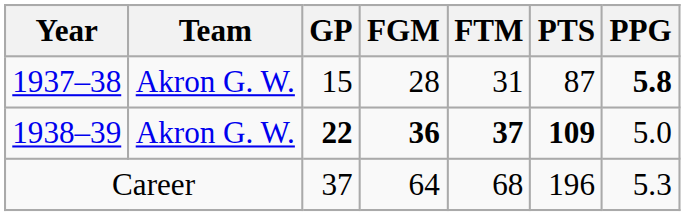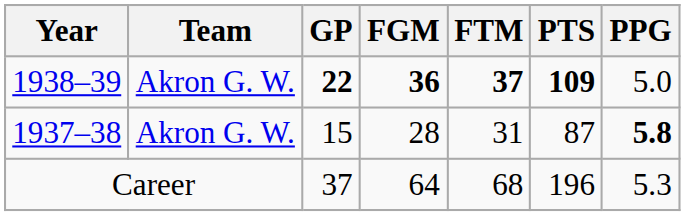rows swapped: 1937–38 <-> 1938–39
